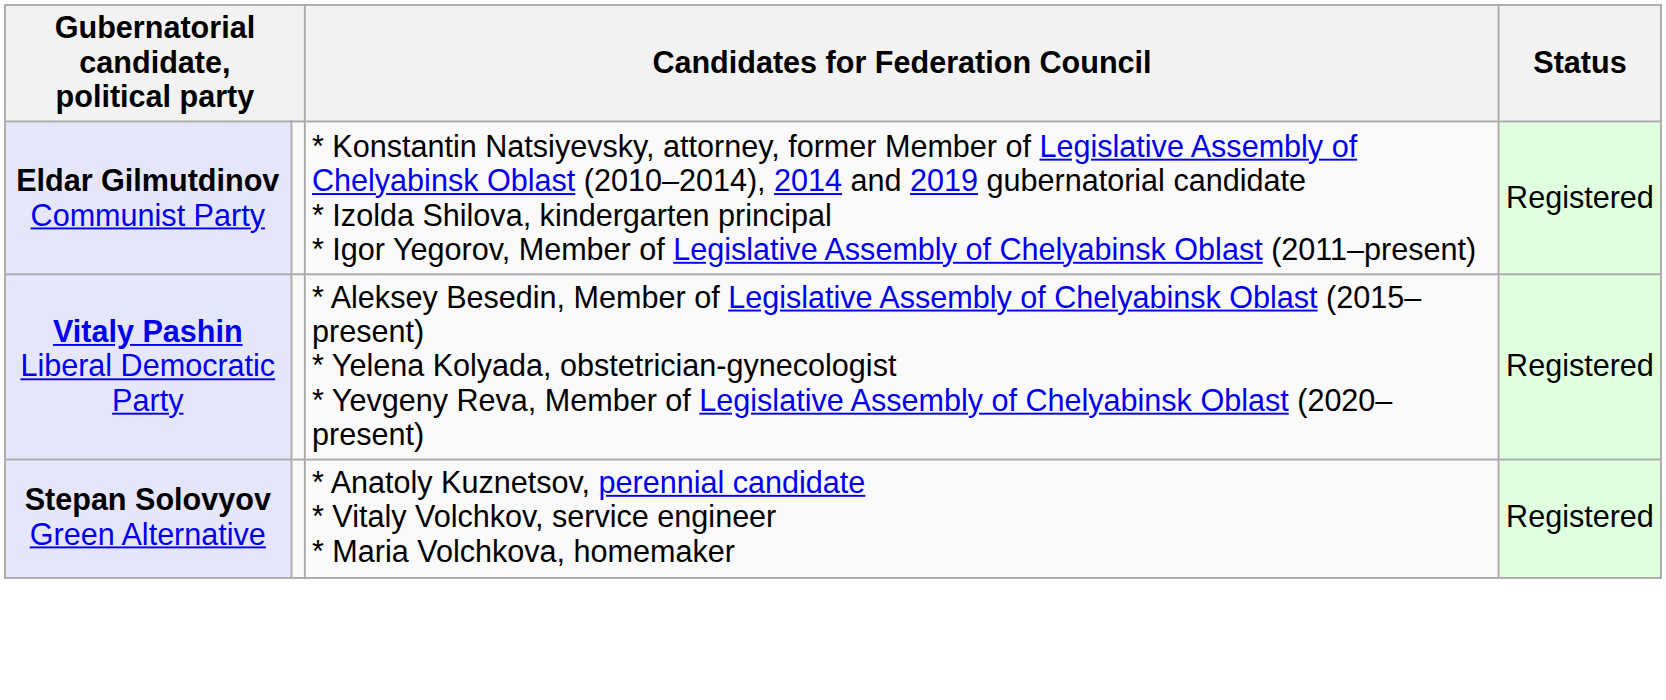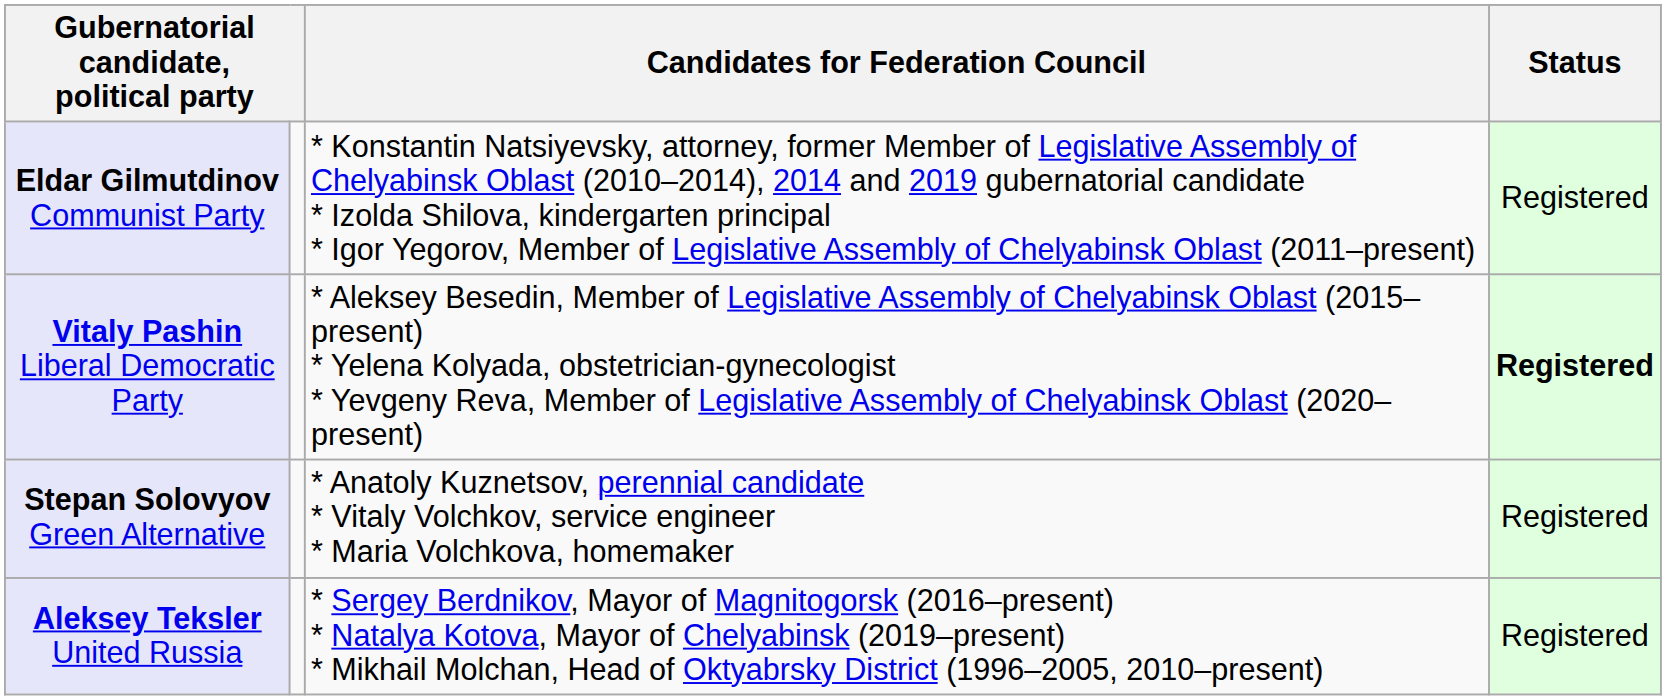Vitaly Pashin Liberal Democratic Party | Status: normal -> bold
+ row: Aleksey Teksler United Russia | * Sergey Berdnikov, Mayor of Magnitogorsk (2016–present) * Natalya Kotova, Mayor of Chelyabinsk (2019–present) * Mikhail Molchan, Head of Oktyabrsky District (1996–2005, 2010–present) | Registered
